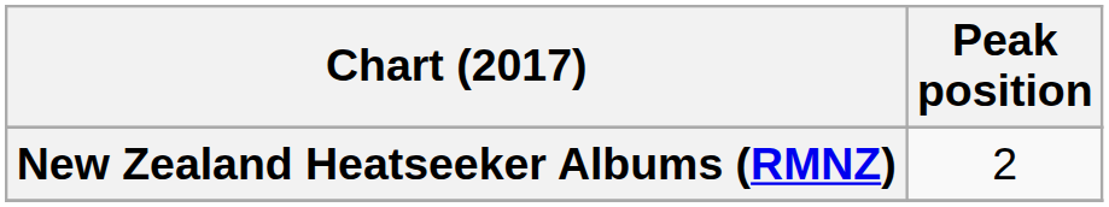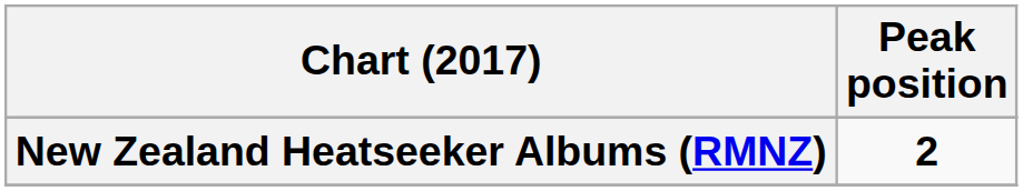New Zealand Heatseeker Albums (RMNZ) | Peak position: normal -> bold
